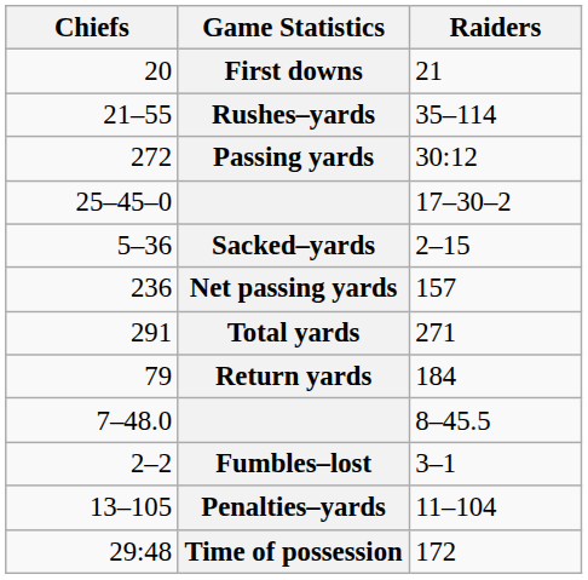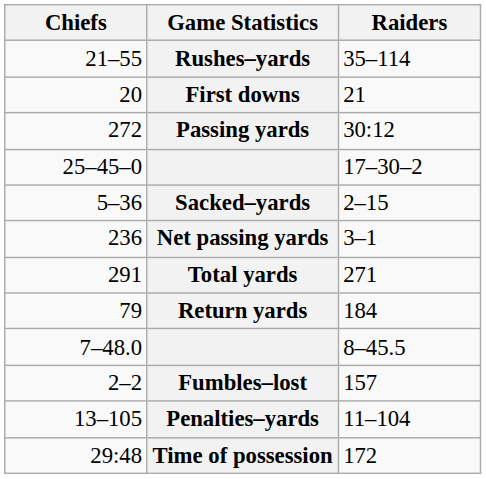rows swapped: First downs <-> Rushes–yards
Net passing yards | Raiders: 157 -> 3–1
Fumbles–lost | Raiders: 3–1 -> 157
